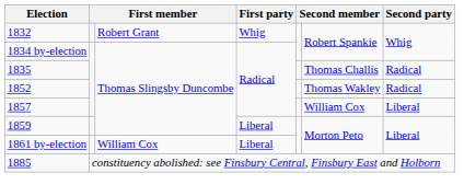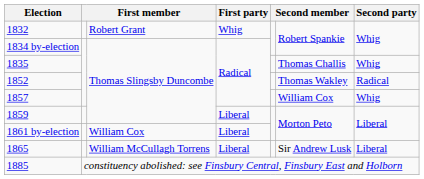1835 | Second party: Radical -> Whig
1857 | Second party: Liberal -> Whig
+ row: 1865 | William McCullagh Torrens | Liberal | Sir Andrew Lusk | Liberal
